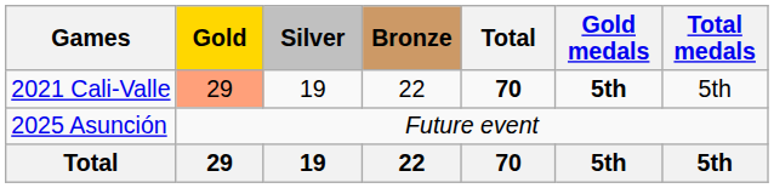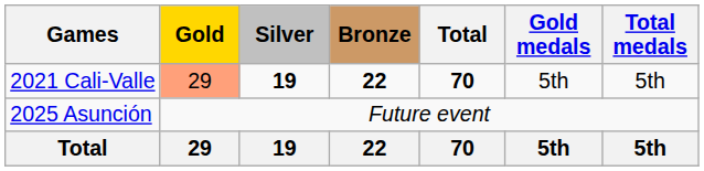2021 Cali-Valle | Silver: normal -> bold
2021 Cali-Valle | Bronze: normal -> bold
2021 Cali-Valle | Gold medals: bold -> normal
